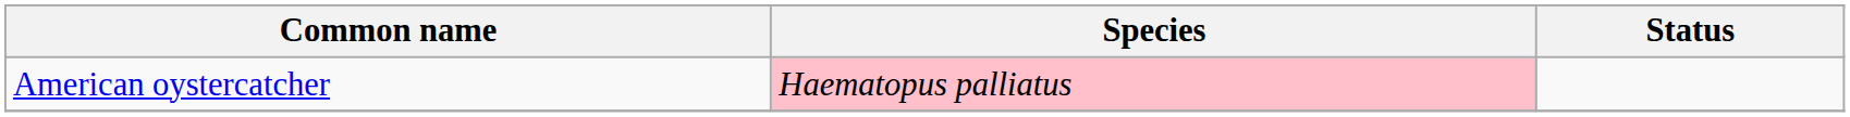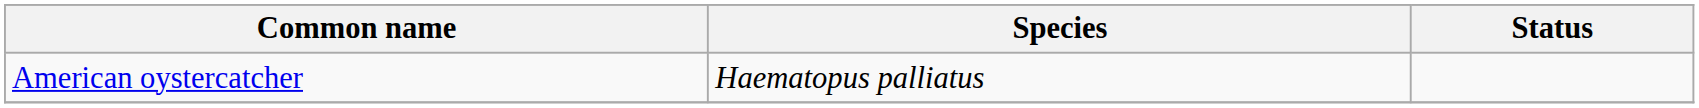American oystercatcher | Species: pink background -> no background
